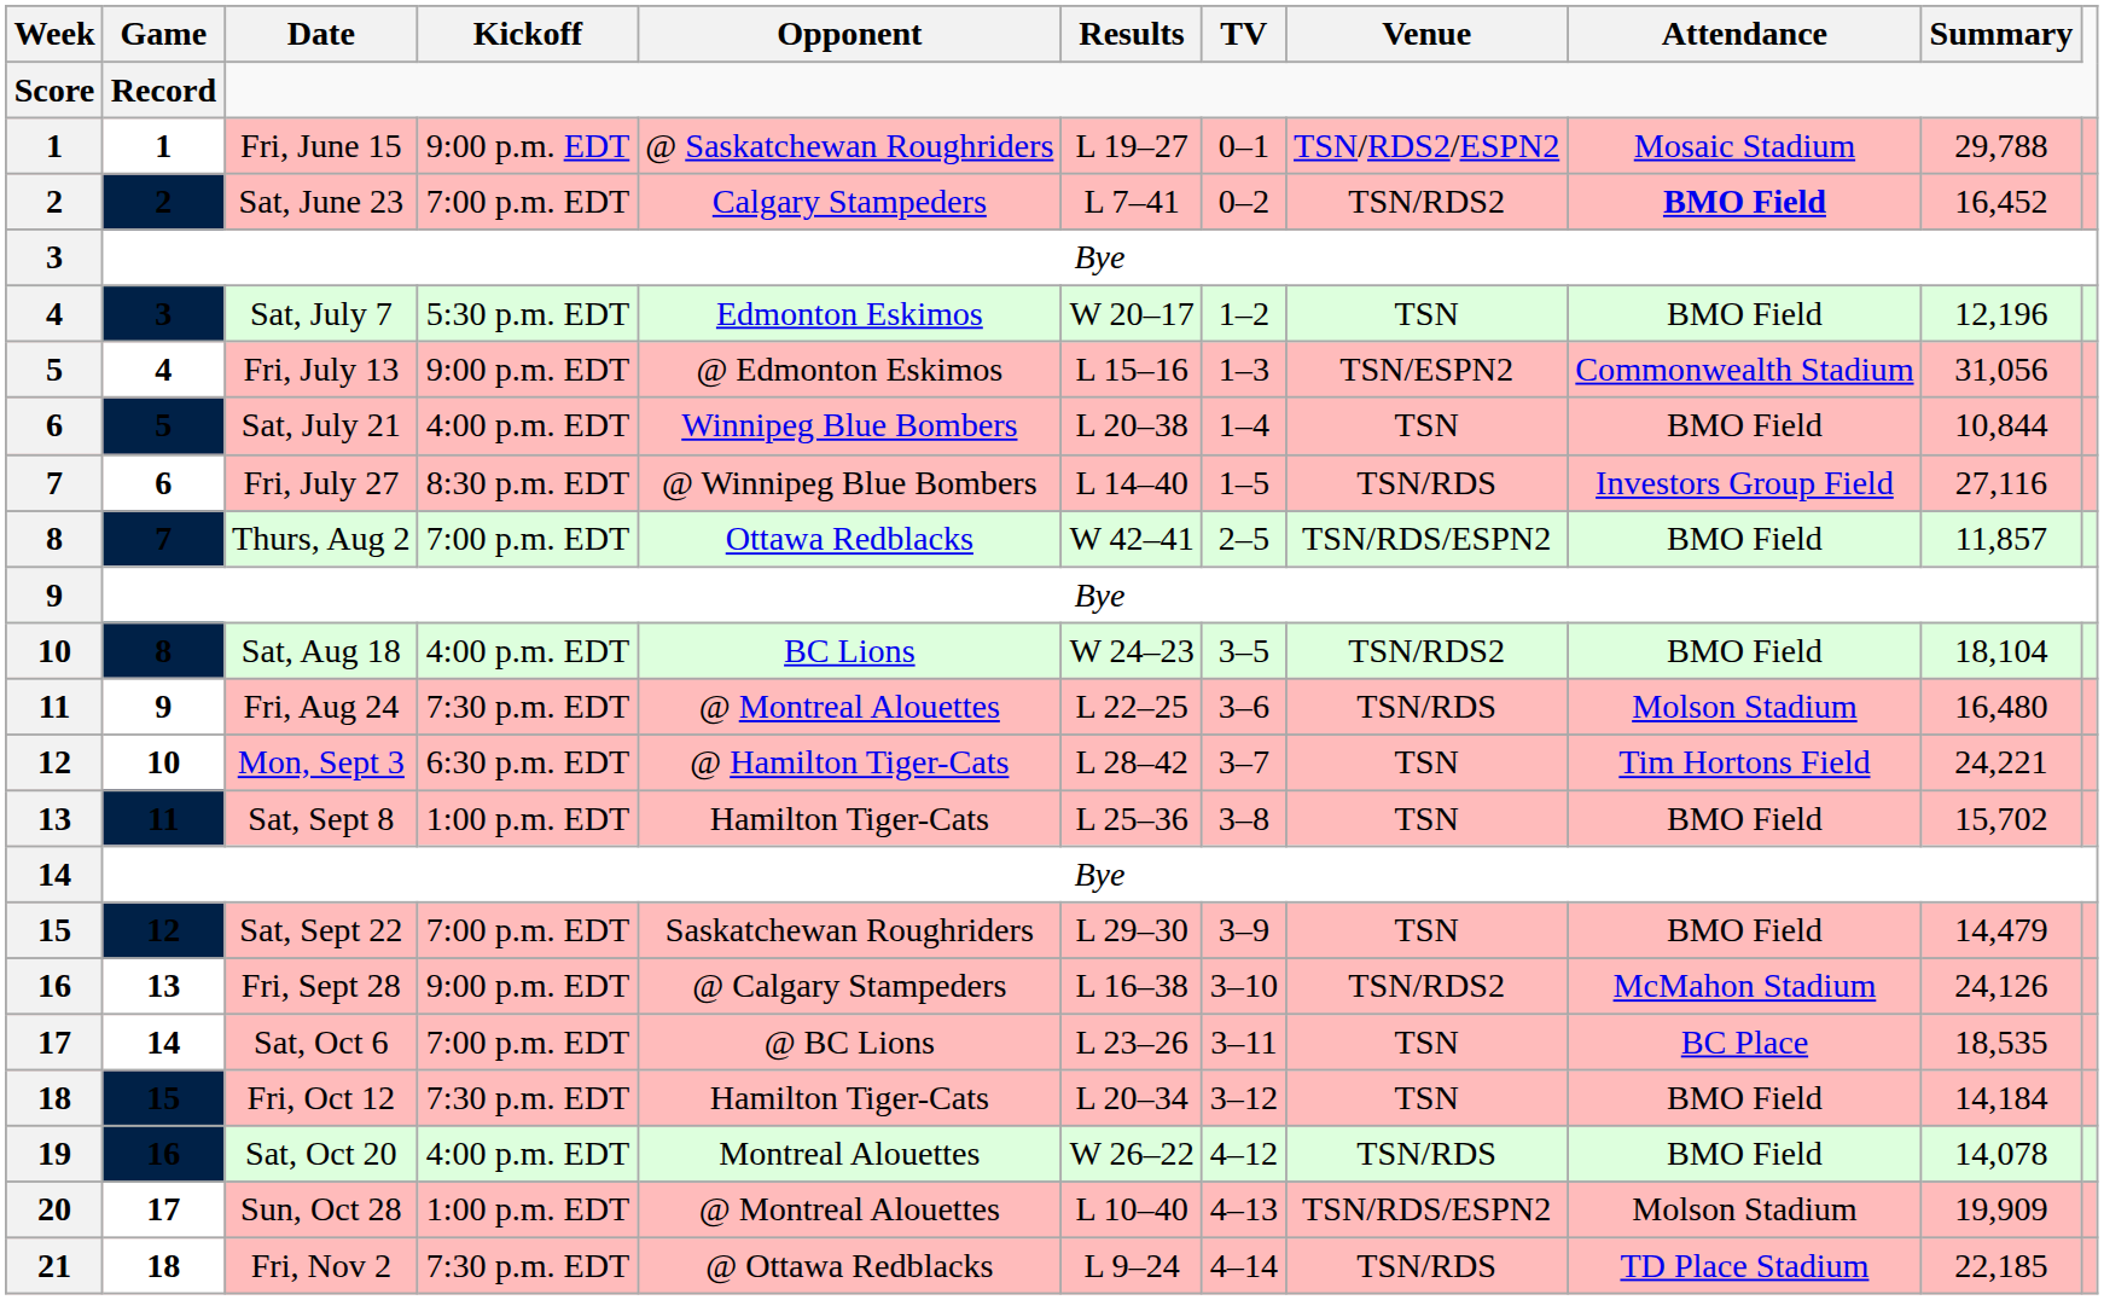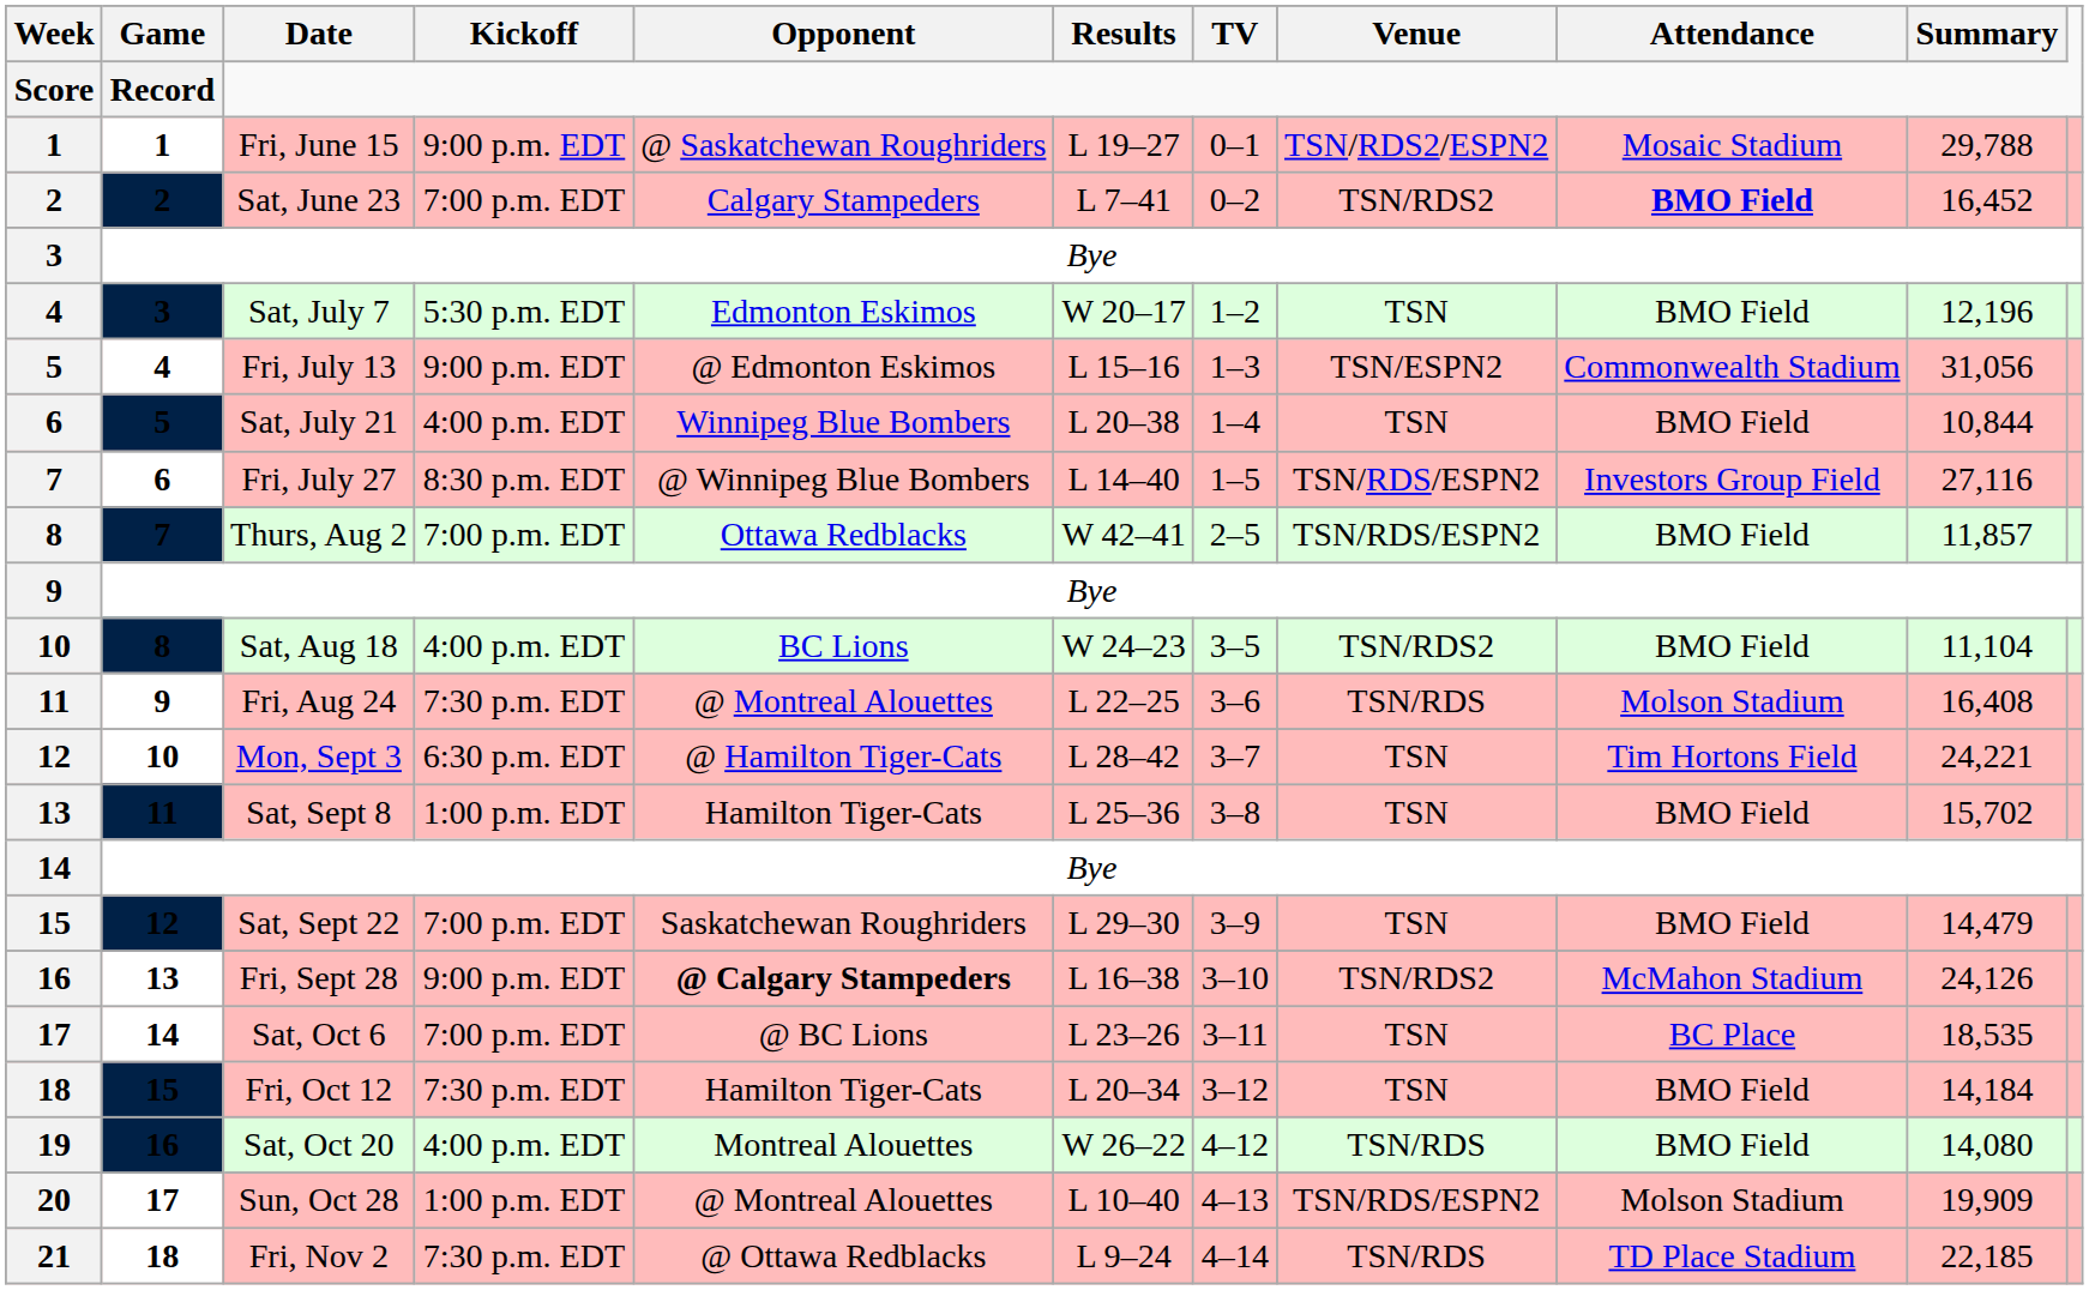Fri, July 27 | Venue: TSN/RDS -> TSN/RDS/ESPN2
Sat, Aug 18 | Summary: 18,104 -> 11,104
Fri, Aug 24 | Summary: 16,480 -> 16,408
Fri, Sept 28 | Opponent: normal -> bold
Sat, Oct 20 | Summary: 14,078 -> 14,080
